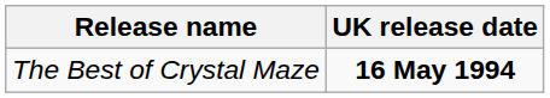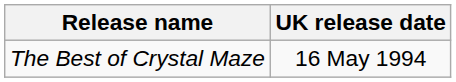The Best of Crystal Maze | UK release date: bold -> normal
